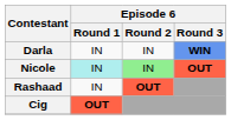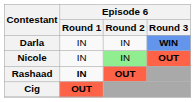Nicole | Episode 6 / Round 1: paleturquoise background -> no background
Rashaad | Episode 6 / Round 1: normal -> bold
